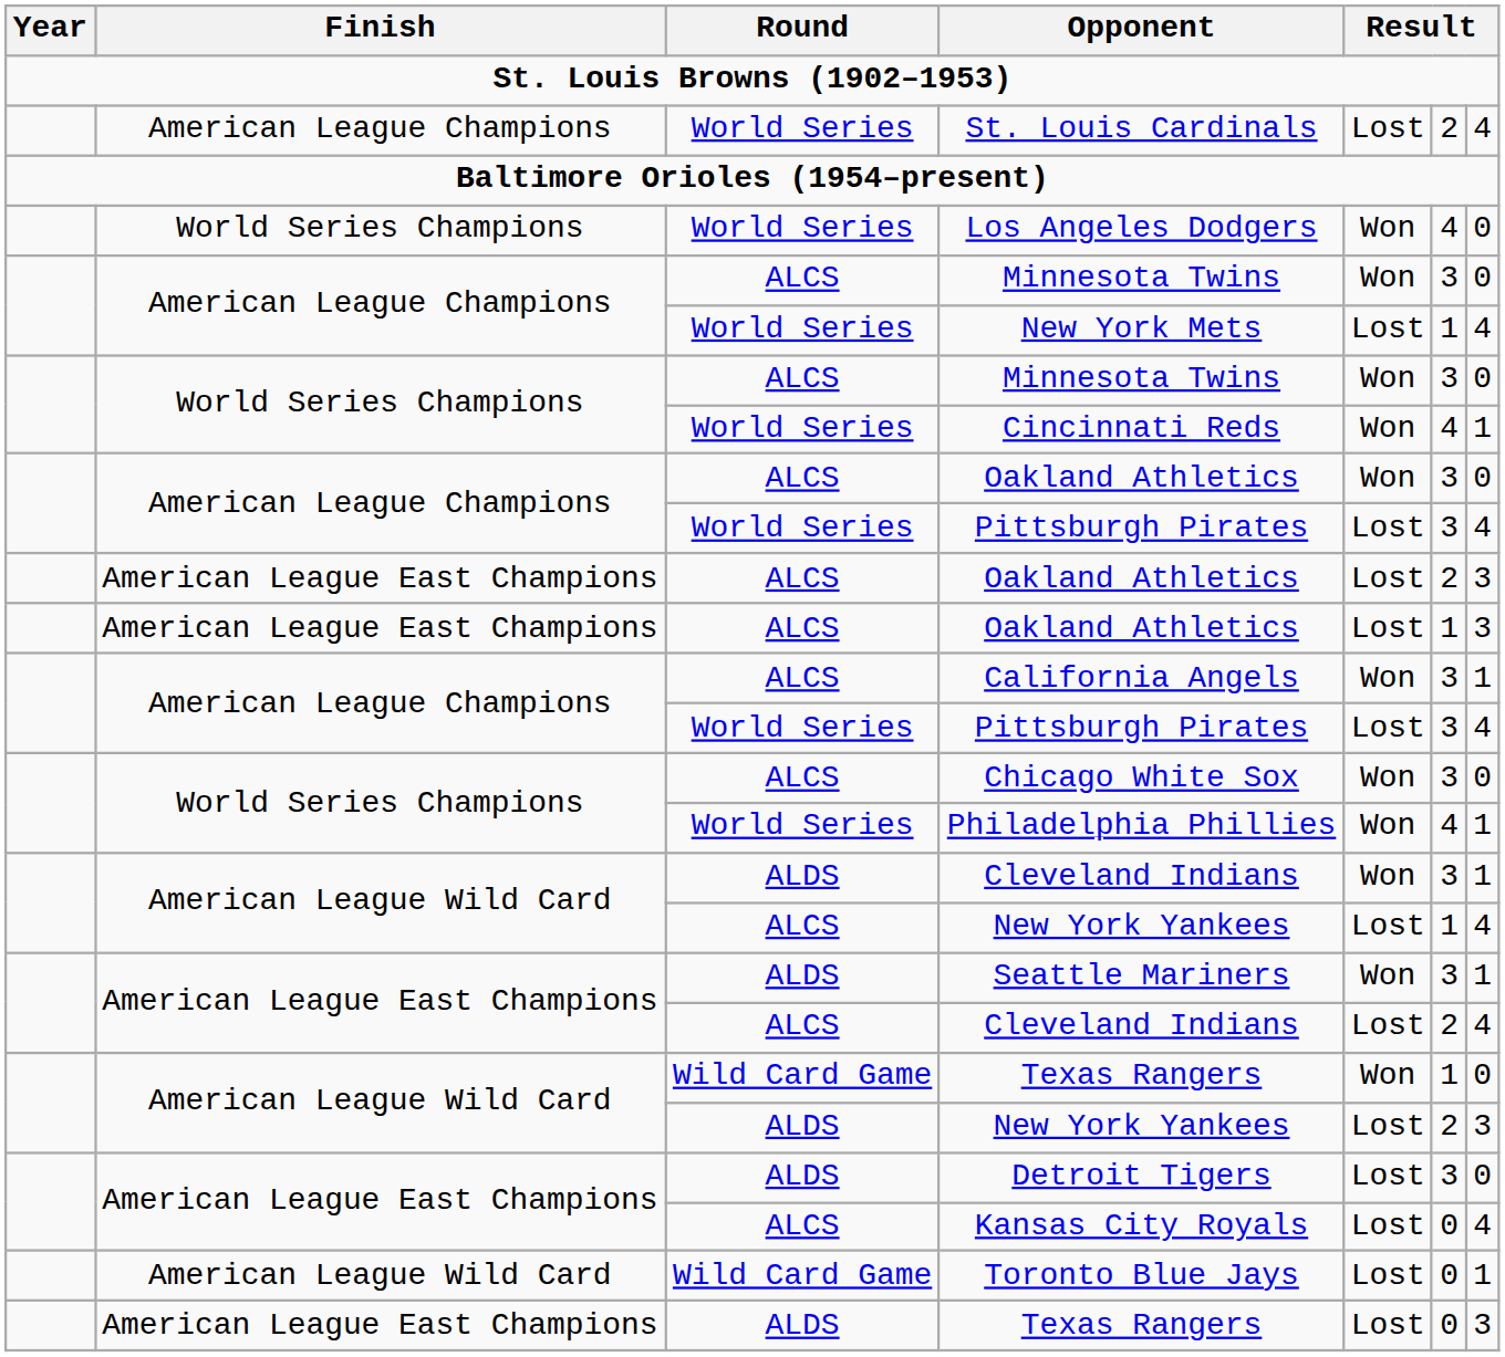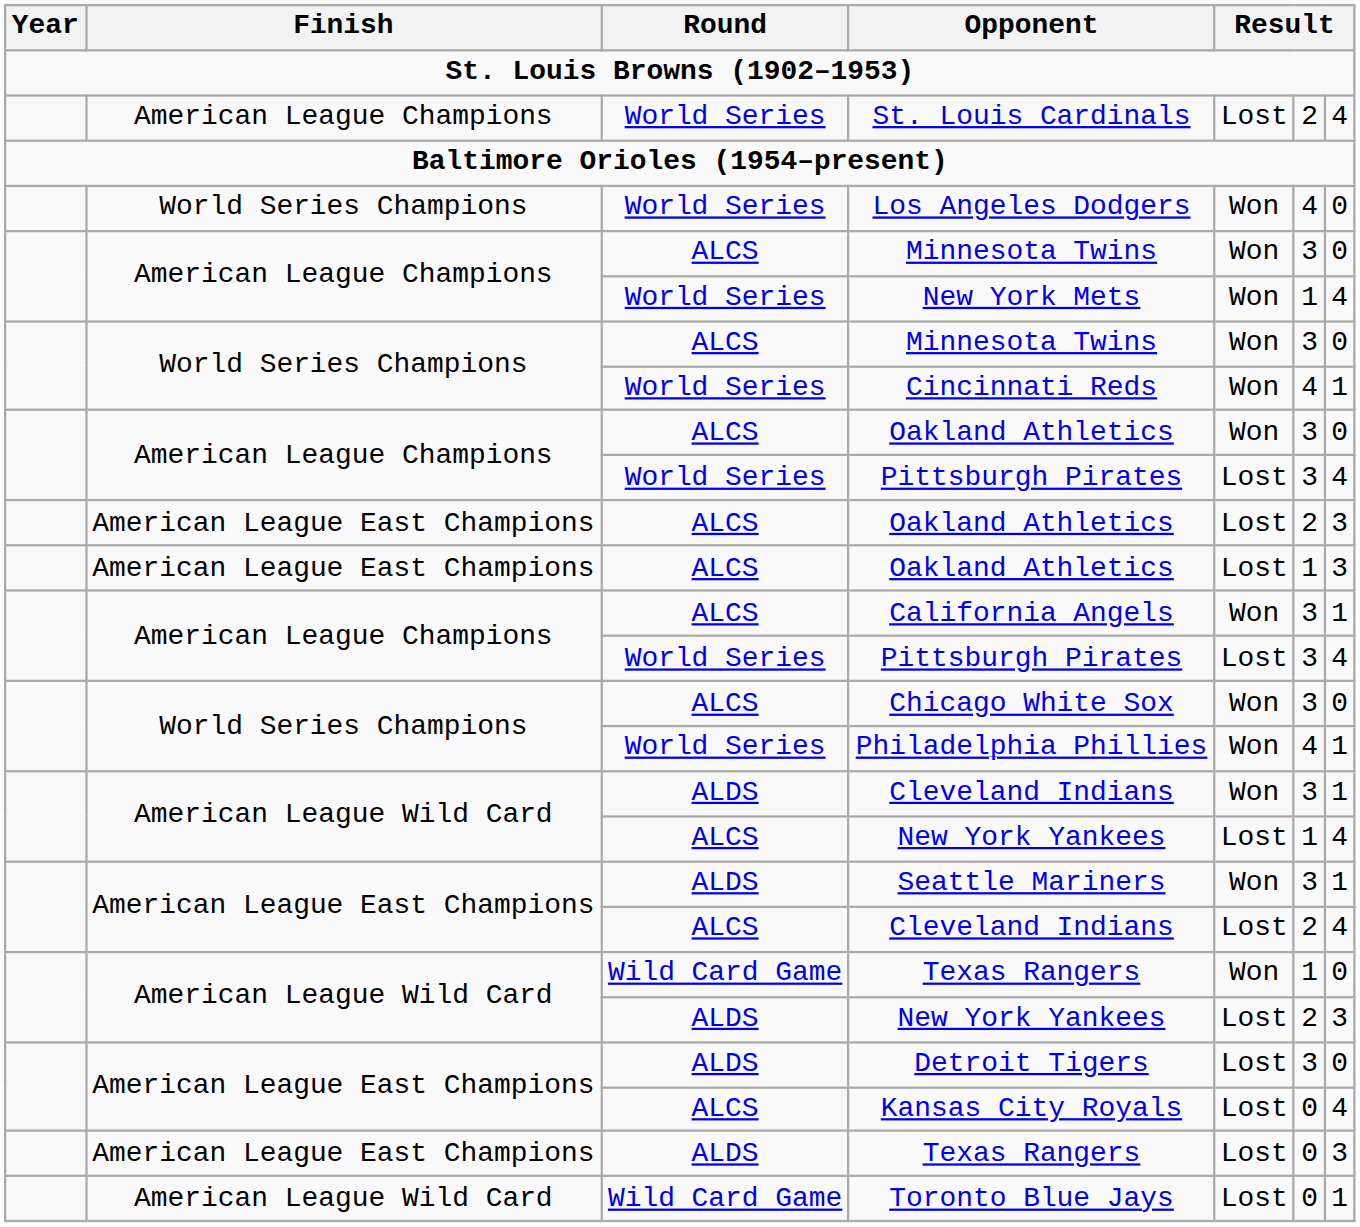New York Mets | column 5: Lost -> Won
rows swapped: Toronto Blue Jays <-> American League East Champions / Texas Rangers
